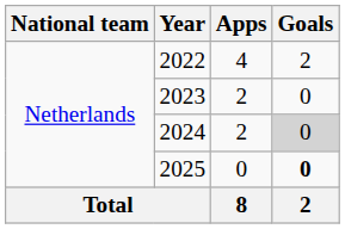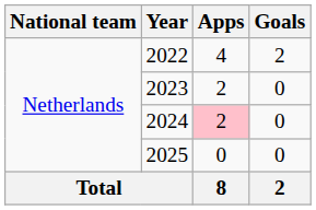2024 | Apps: no background -> pink background
2024 | Goals: lightgrey background -> no background
2025 | Goals: bold -> normal
